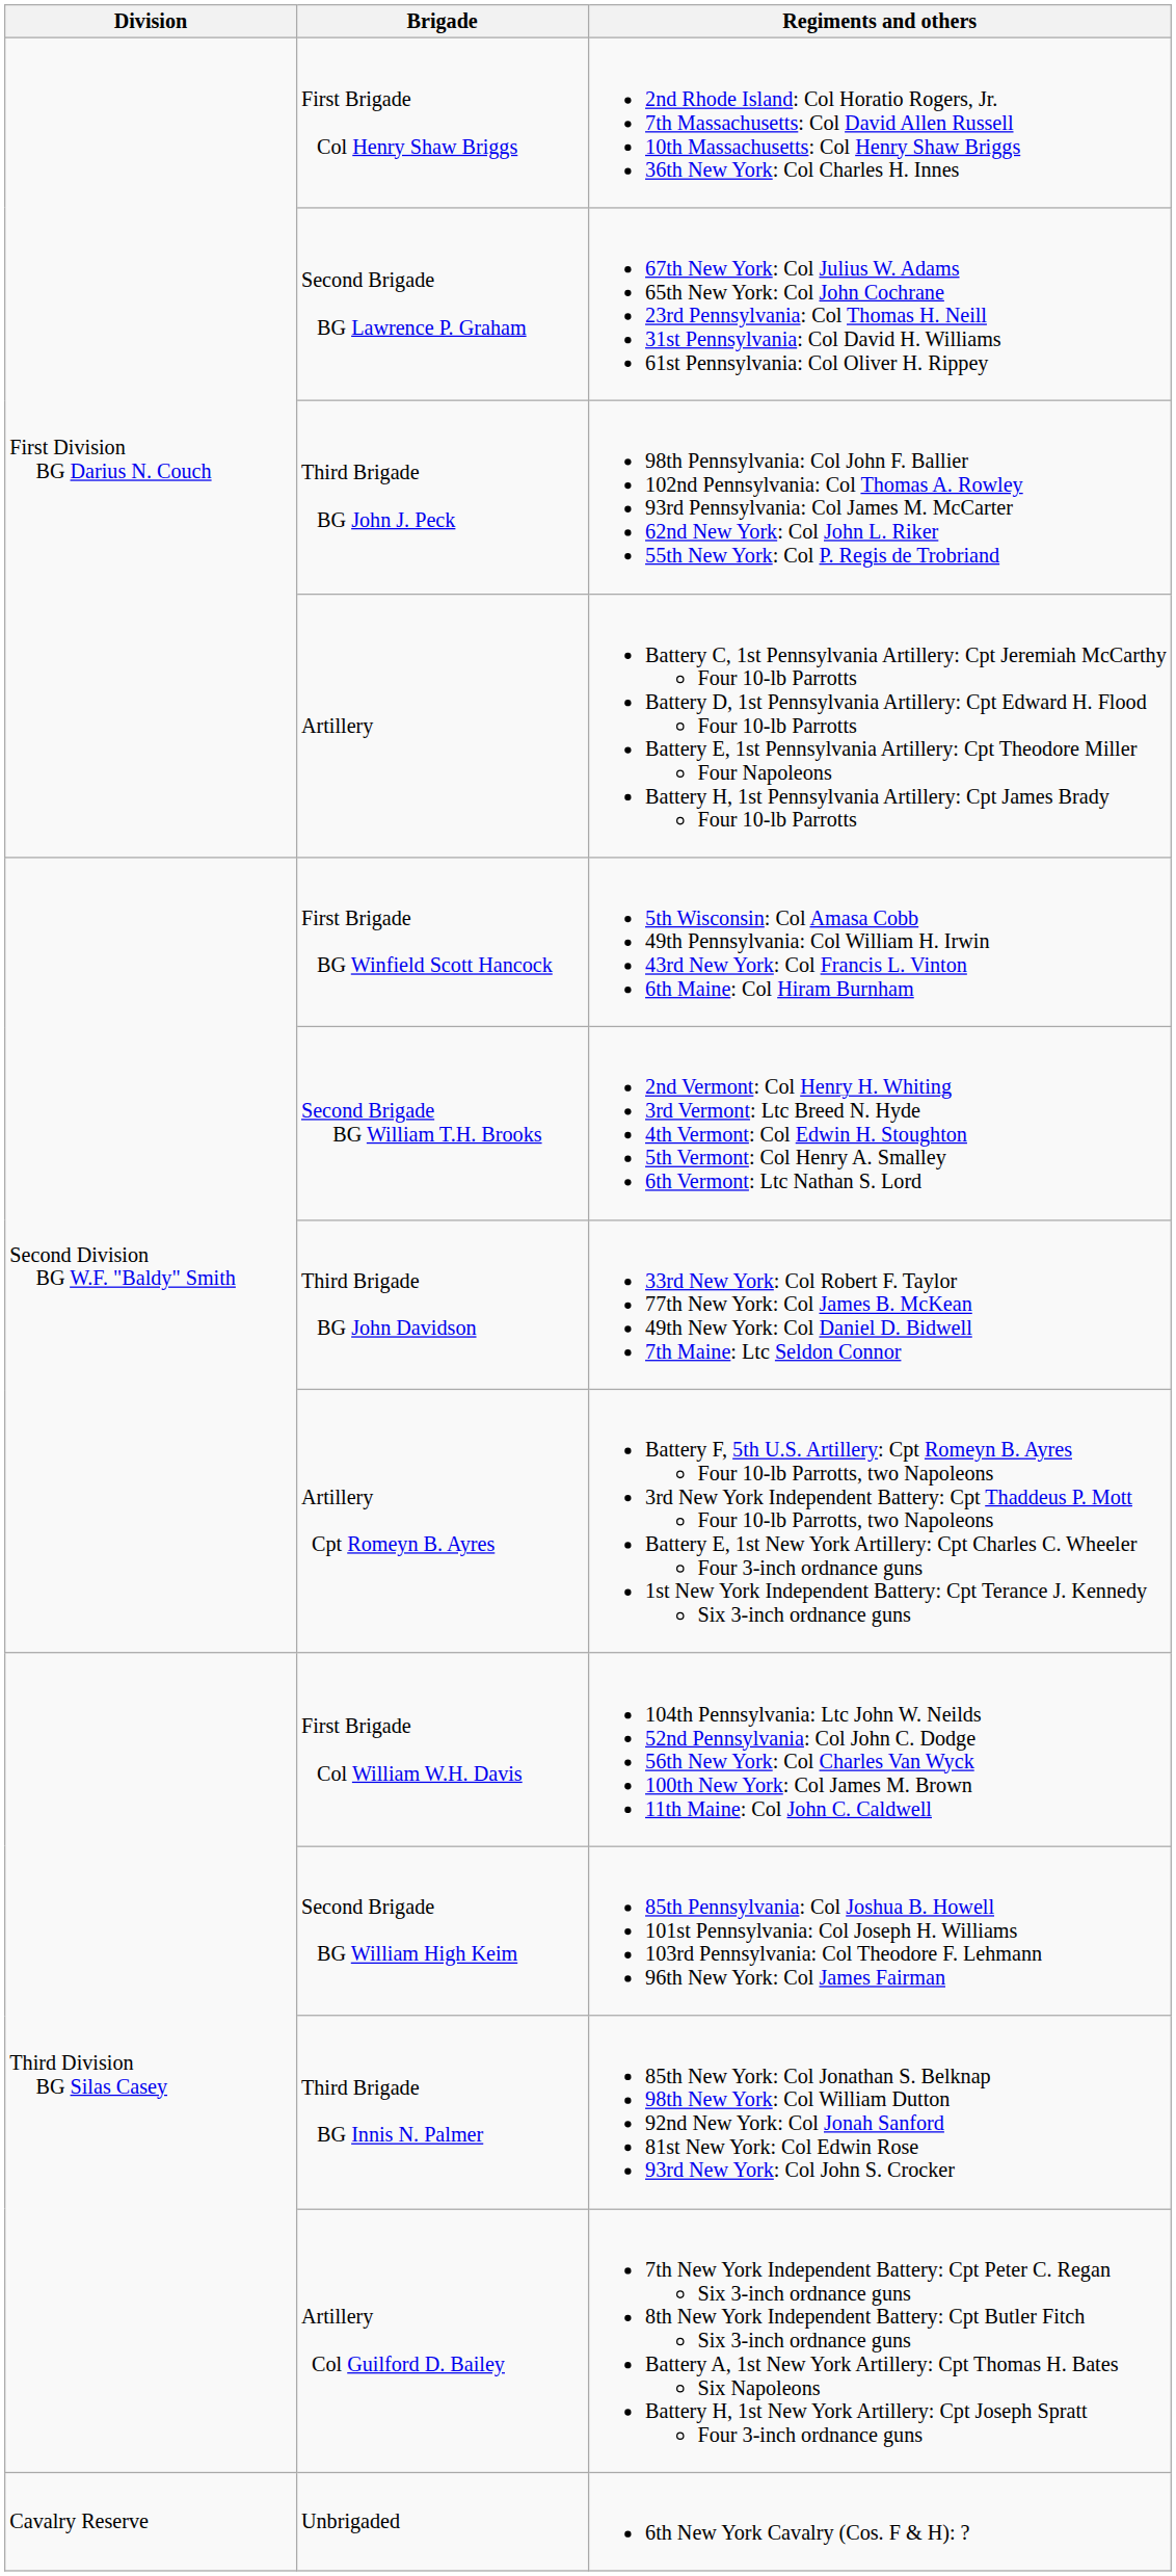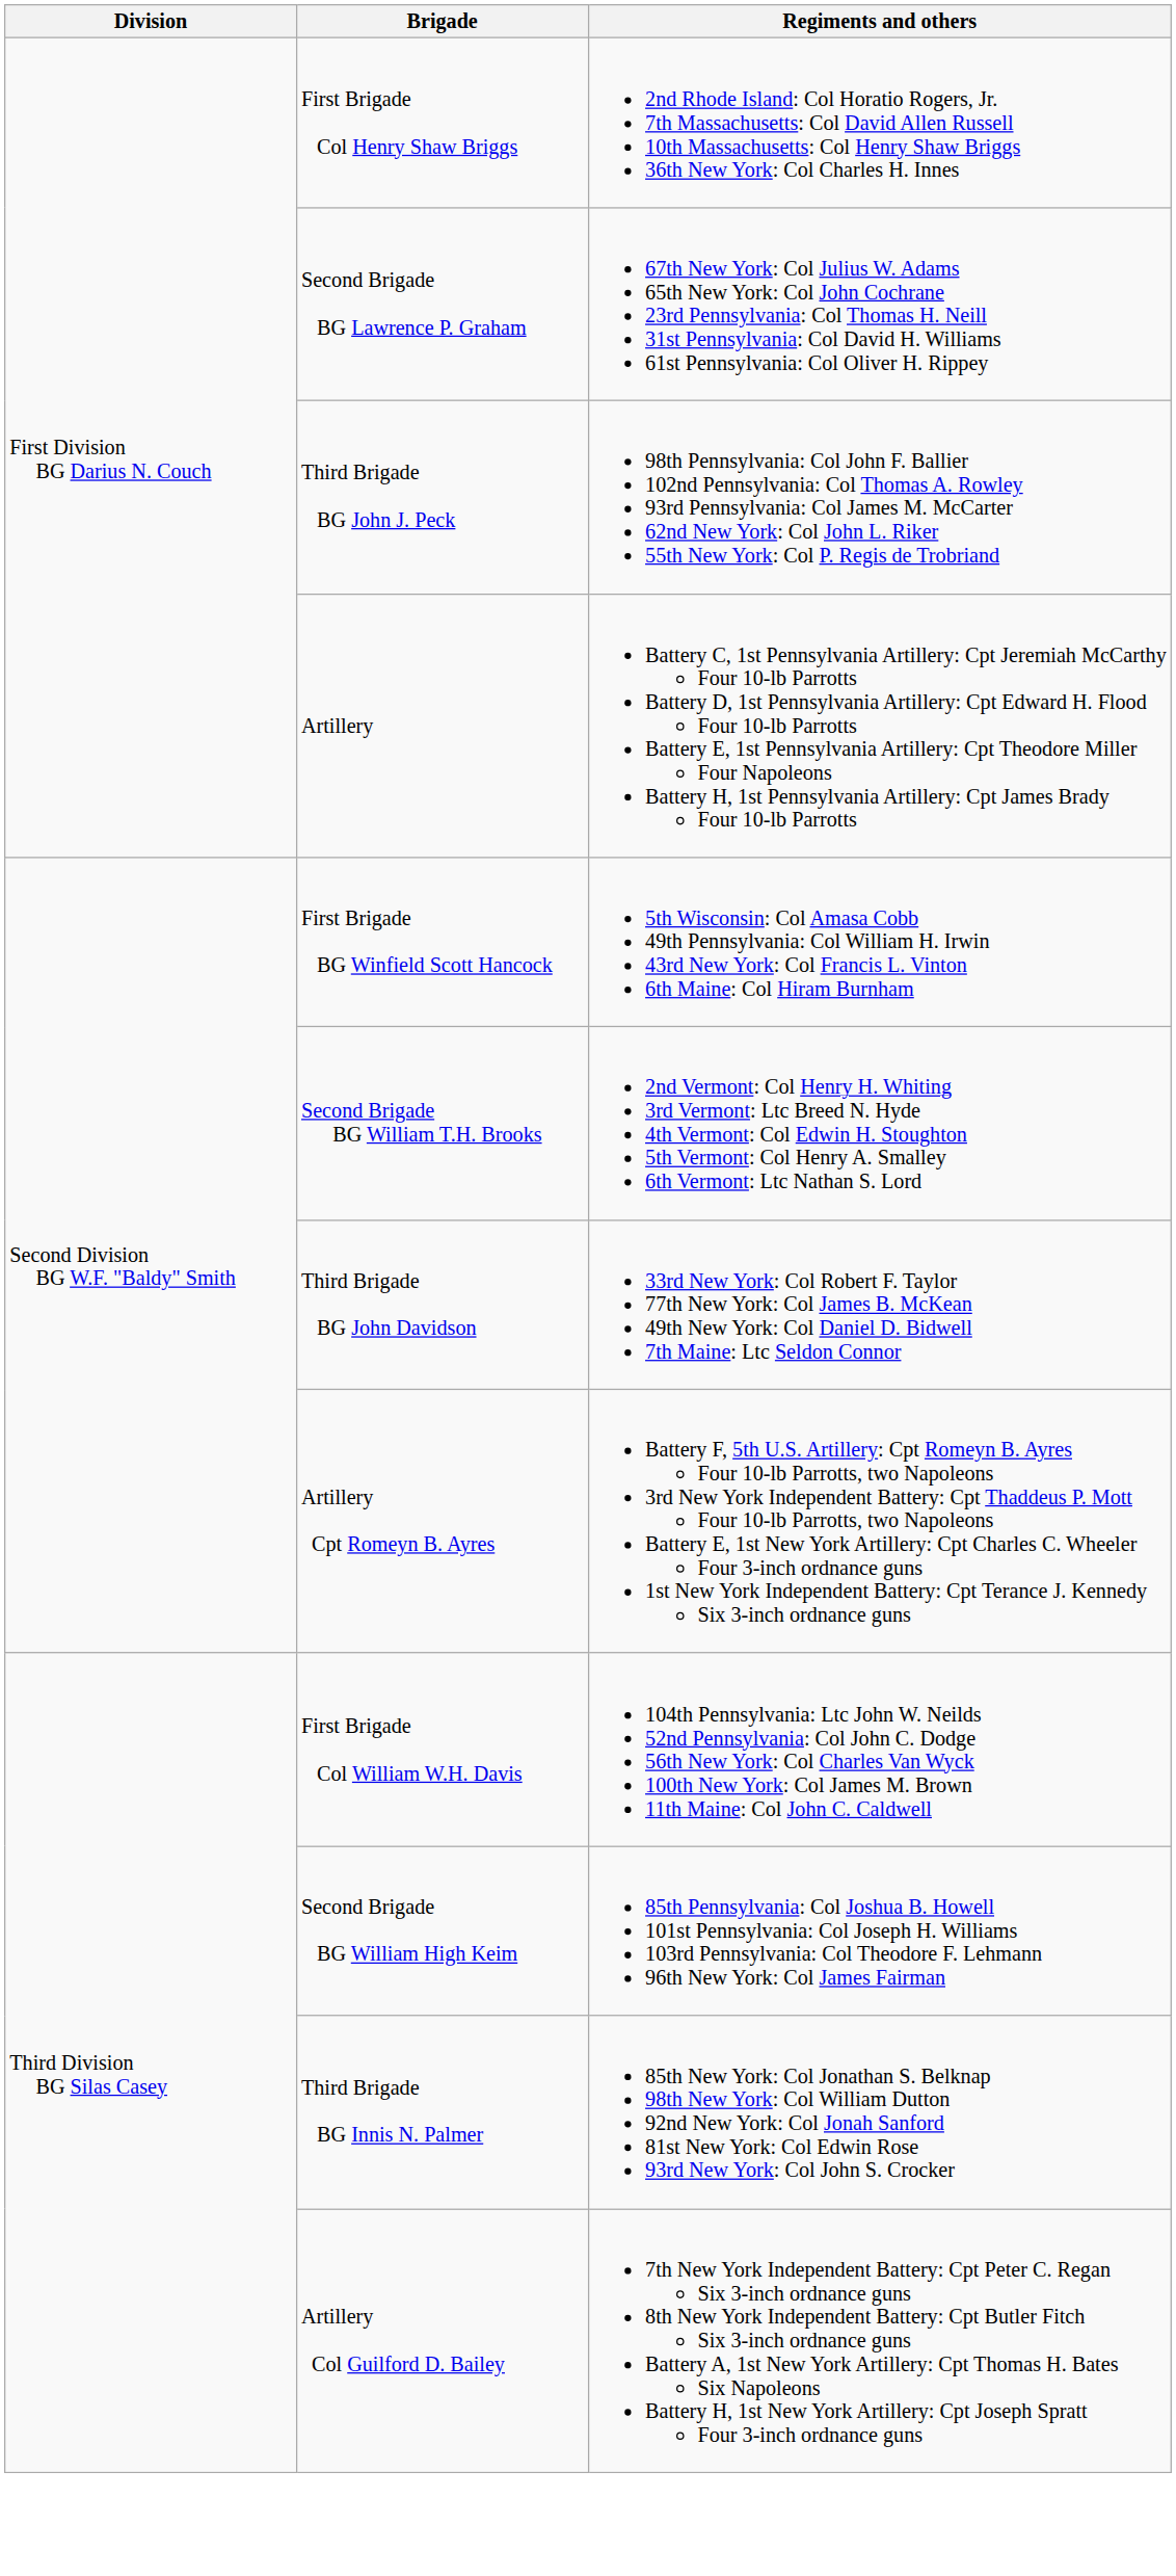- row: Cavalry Reserve | Unbrigaded | 6th New York Cavalry (Cos. F & H): ?
